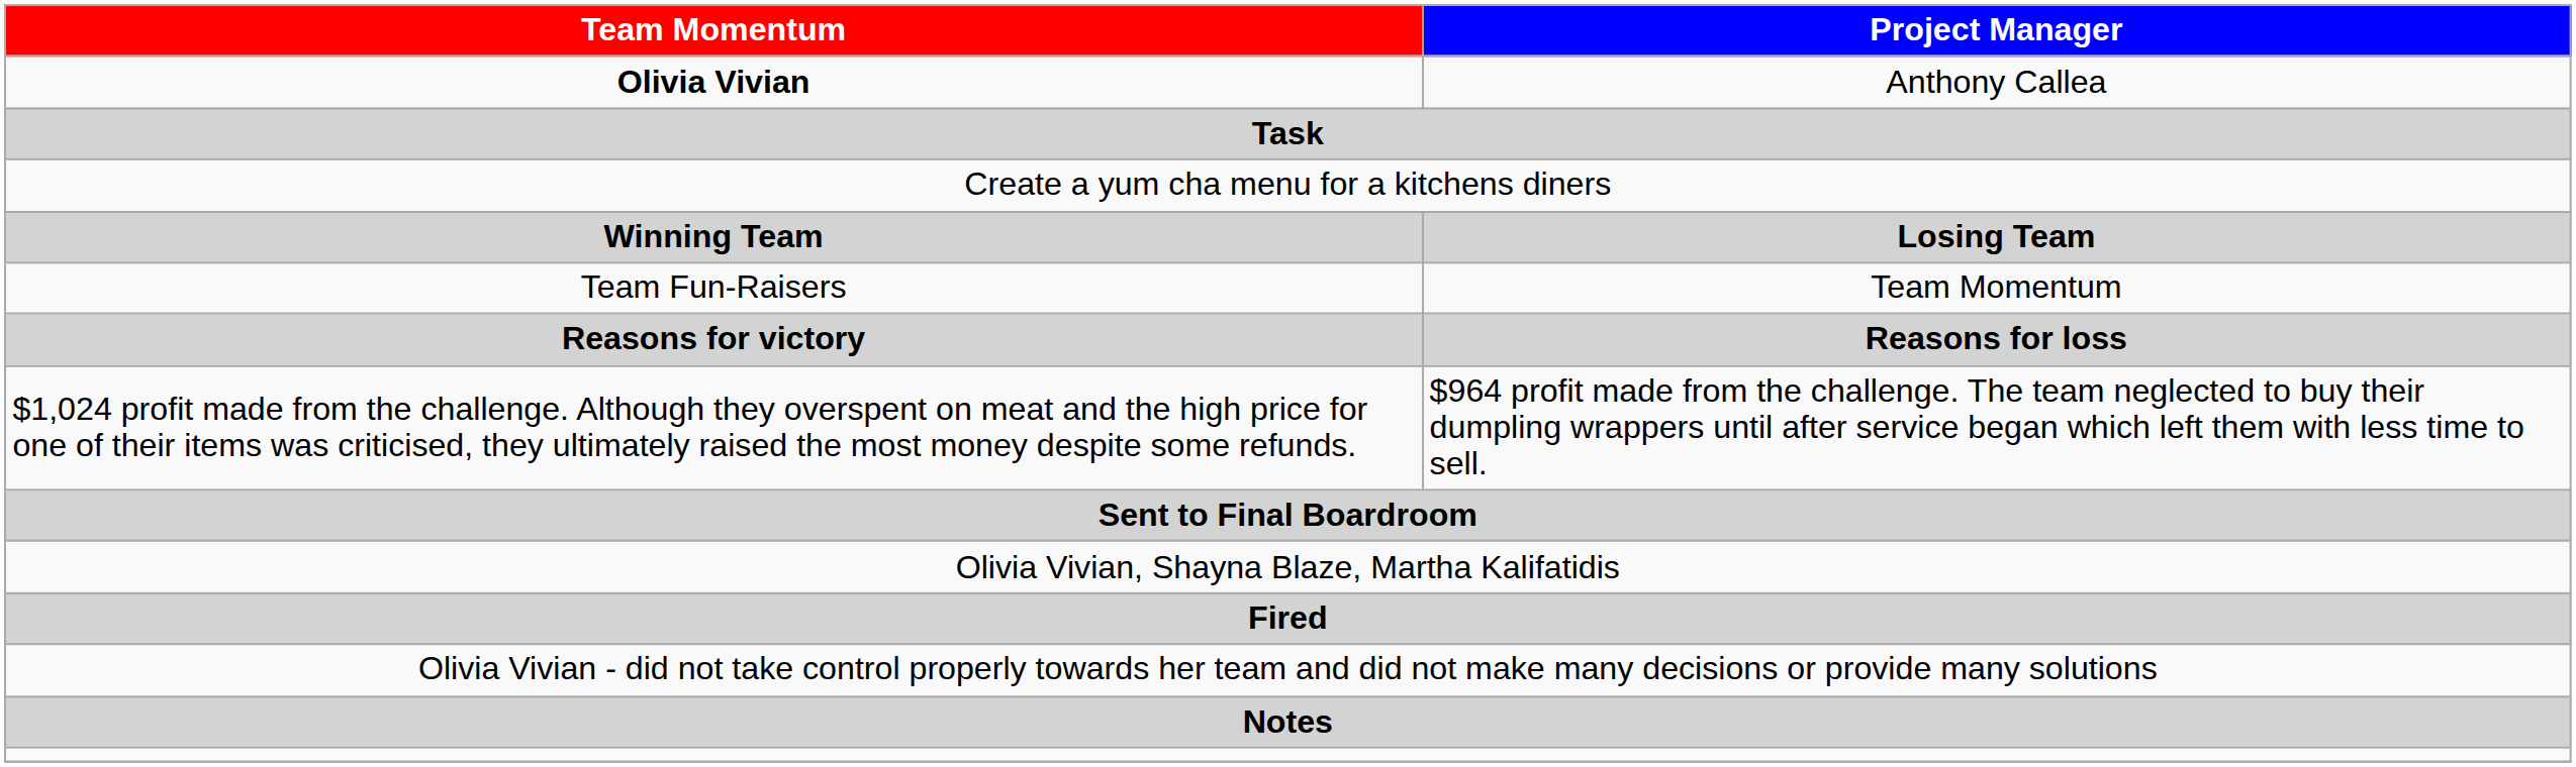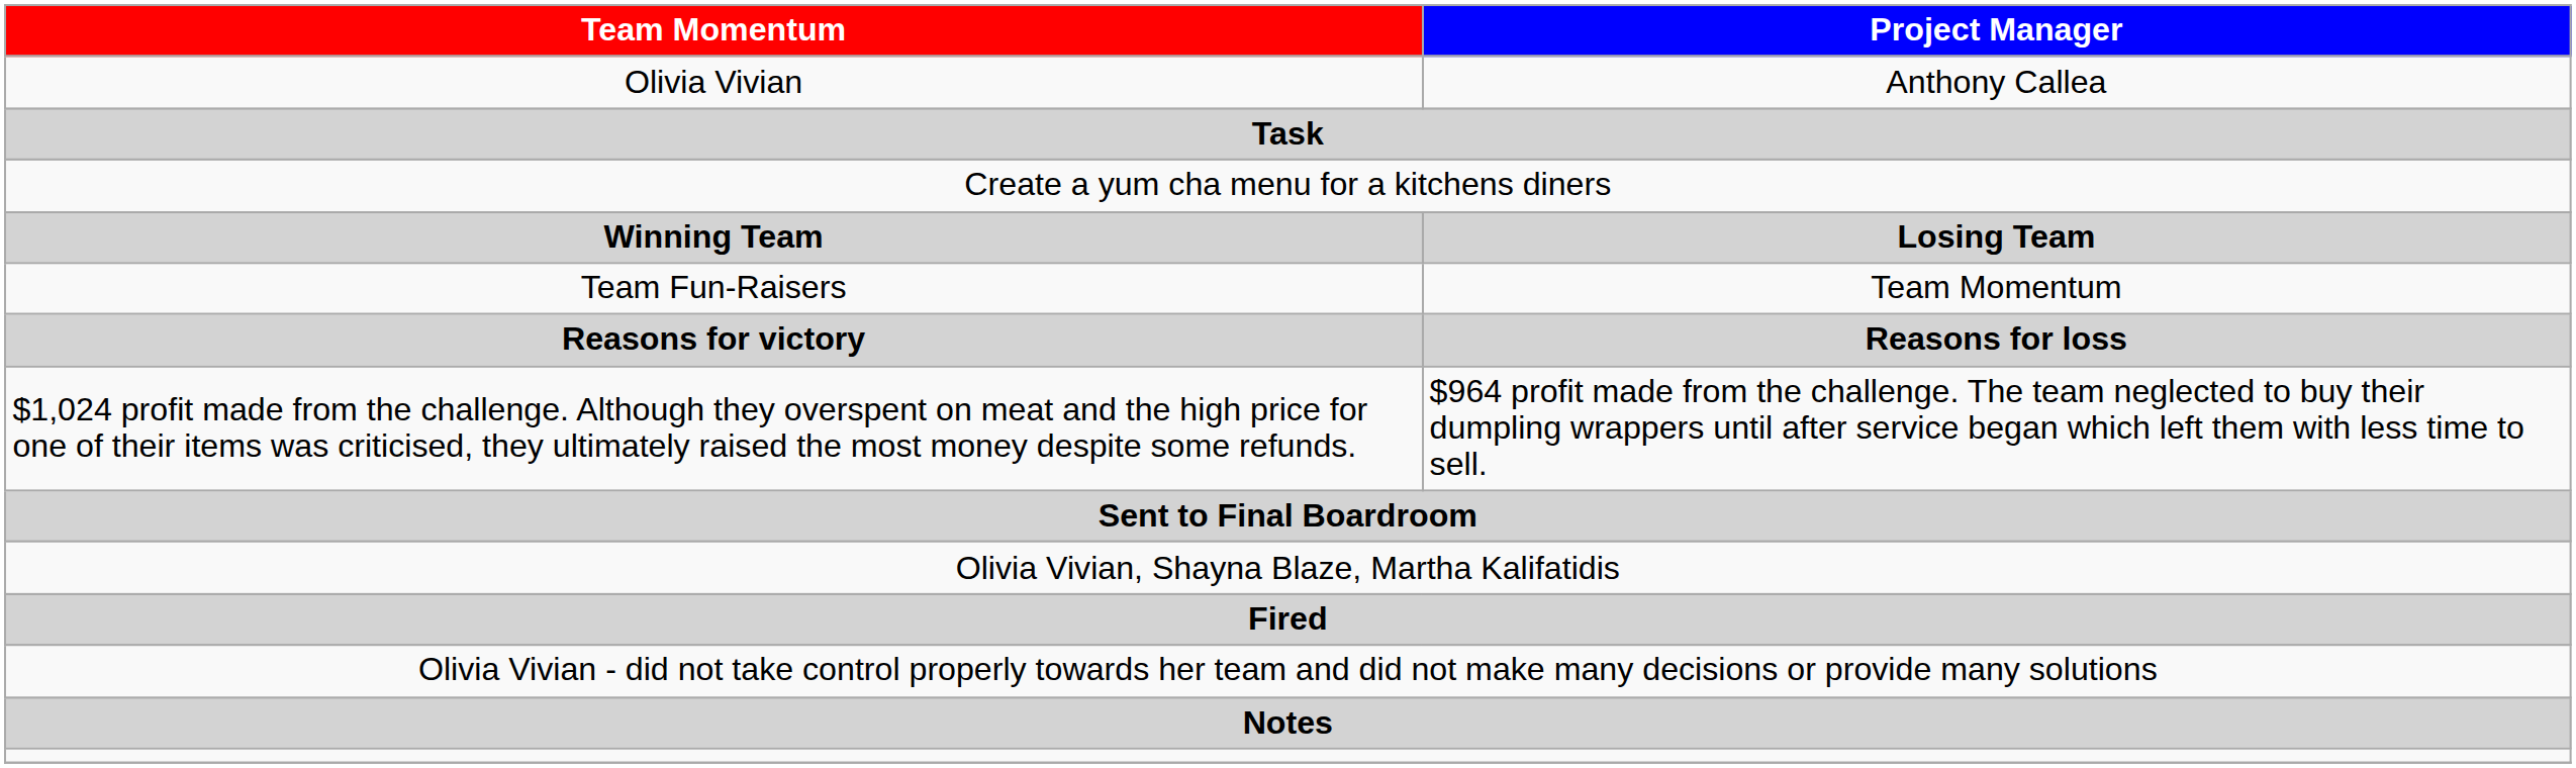row 2 | Team Momentum: bold -> normal
